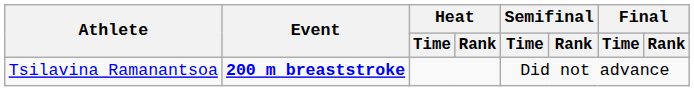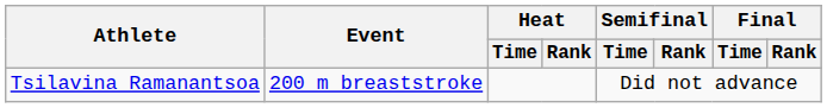Tsilavina Ramanantsoa | Event: bold -> normal
